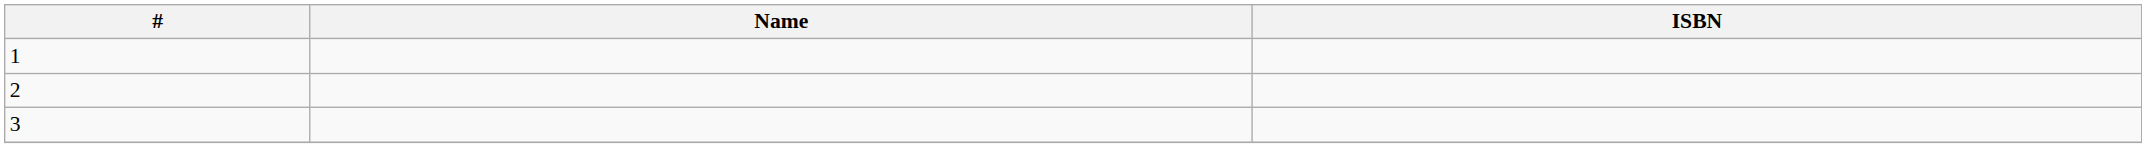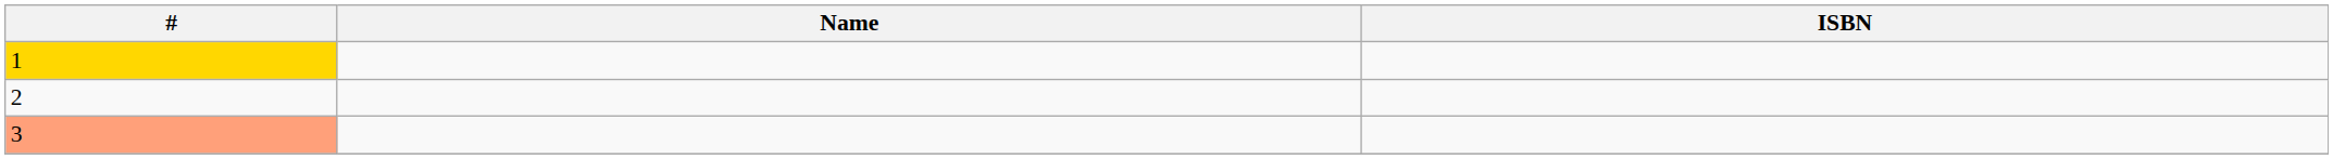1 | #: no background -> gold background
3 | #: no background -> lightsalmon background
